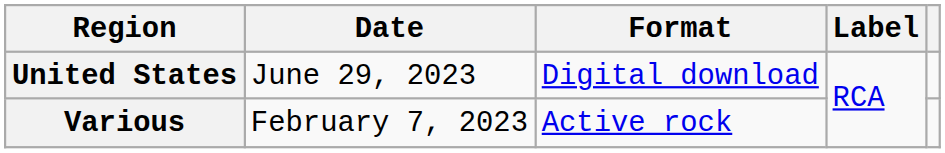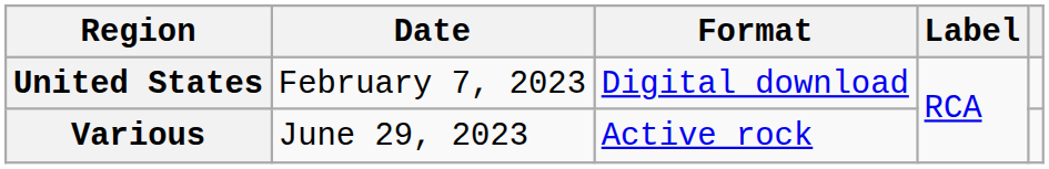United States | Date: June 29, 2023 -> February 7, 2023
Various | Date: February 7, 2023 -> June 29, 2023
